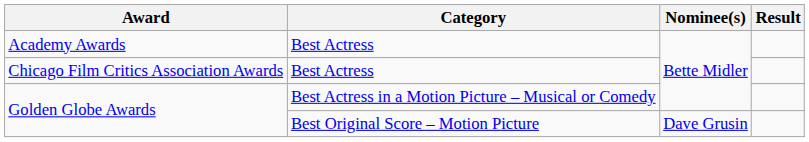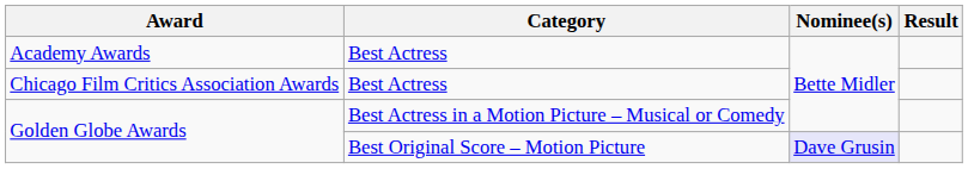Golden Globe Awards / Best Original Score – Motion Picture | Nominee(s): no background -> lavender background
